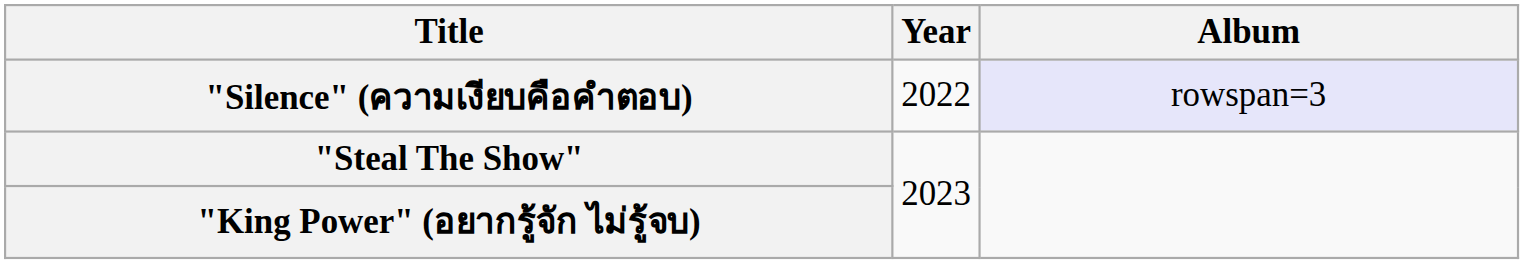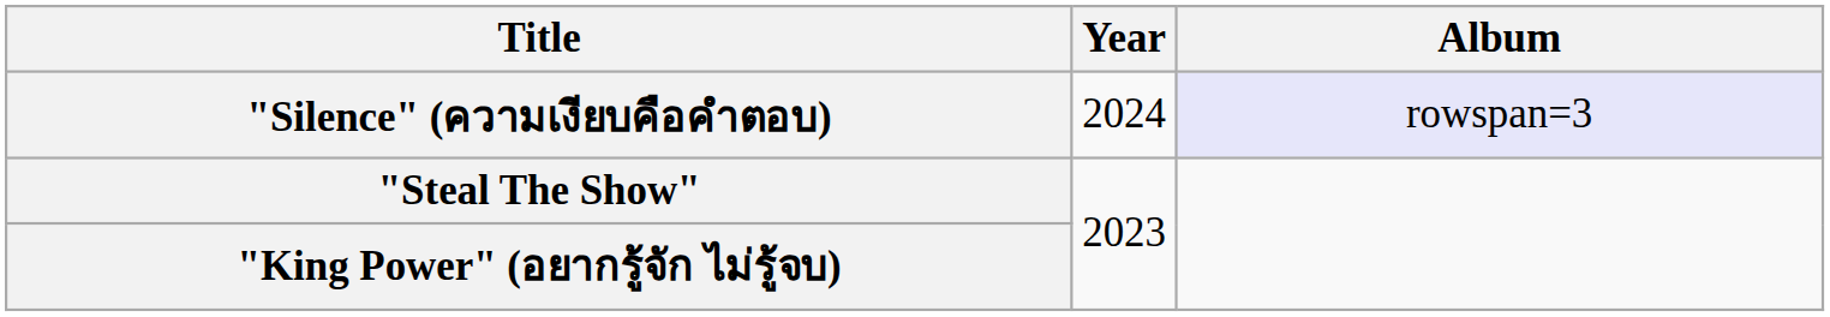"Silence" (ความเงียบคือคำตอบ) | Year: 2022 -> 2024
